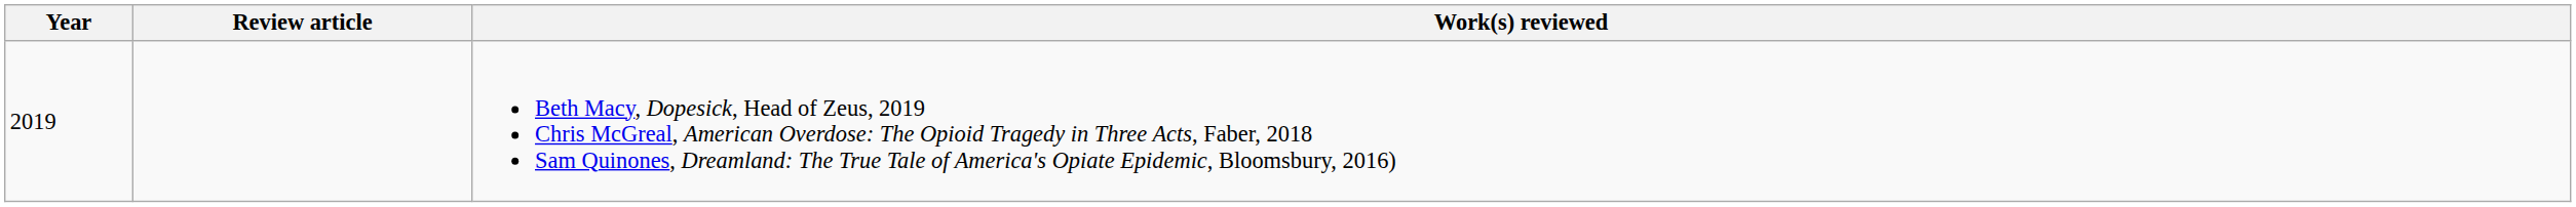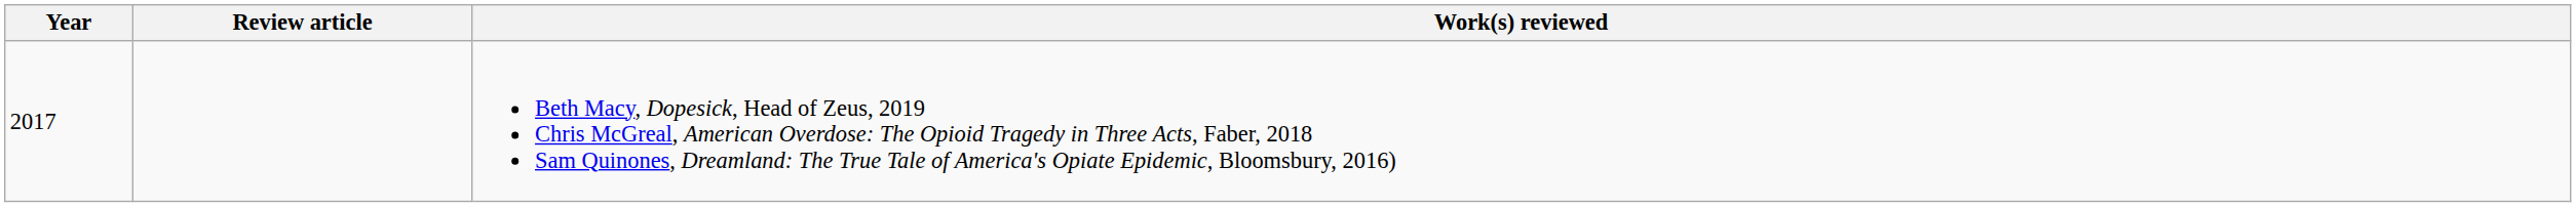row 2 | Year: 2019 -> 2017
